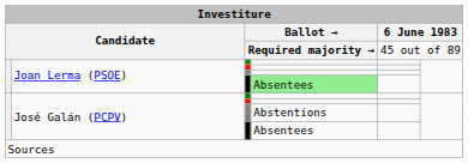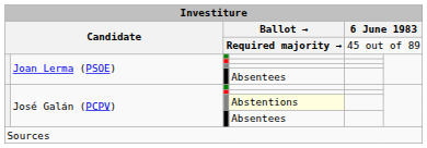Joan Lerma (PSOE) / Absentees | column 4: lightgreen background -> no background
Abstentions | column 4: no background -> lightyellow background
